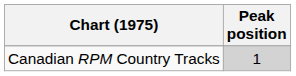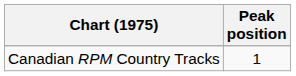Canadian RPM Country Tracks | Peak position: lightgrey background -> no background
